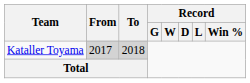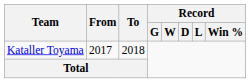Kataller Toyama | From: lightgrey background -> no background
Kataller Toyama | To: lightgrey background -> no background
